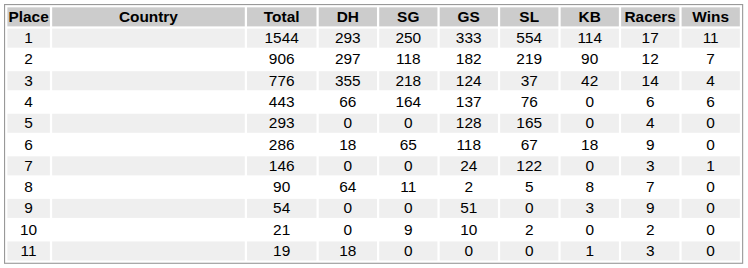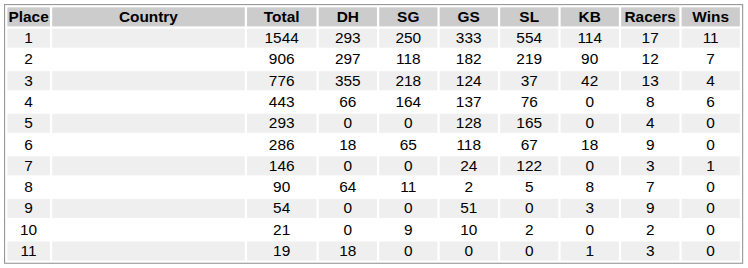row 4 | Racers: 14 -> 13
row 5 | Racers: 6 -> 8
